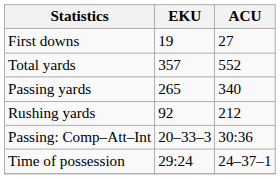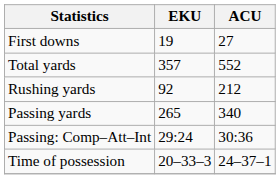rows swapped: Rushing yards <-> Passing yards
Passing: Comp–Att–Int | EKU: 20–33–3 -> 29:24
Time of possession | EKU: 29:24 -> 20–33–3
